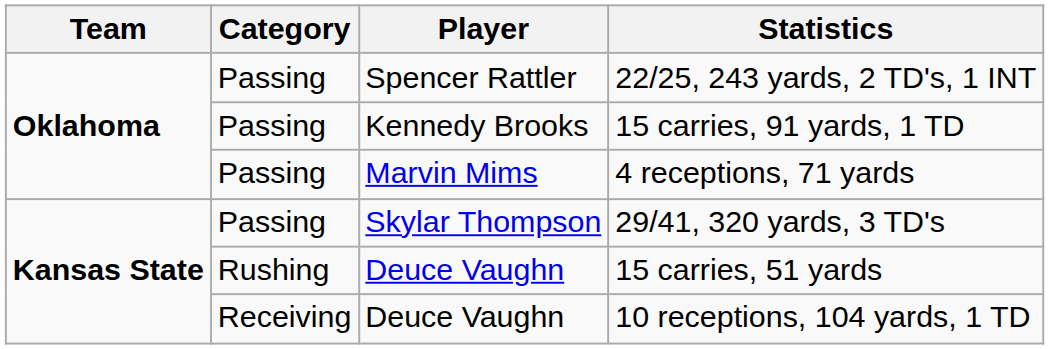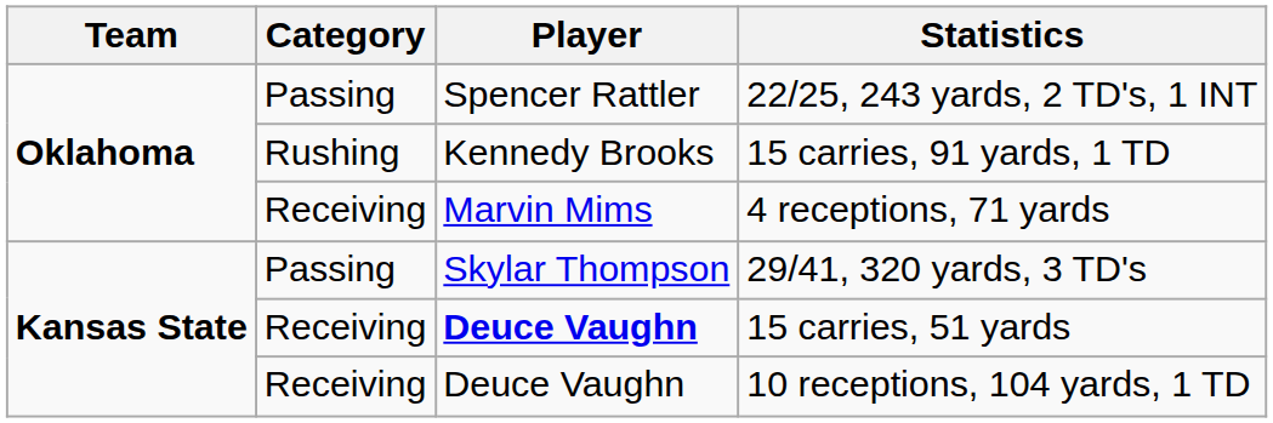15 carries, 91 yards, 1 TD | Category: Passing -> Rushing
4 receptions, 71 yards | Category: Passing -> Receiving
15 carries, 51 yards | Category: Rushing -> Receiving
15 carries, 51 yards | Player: normal -> bold
